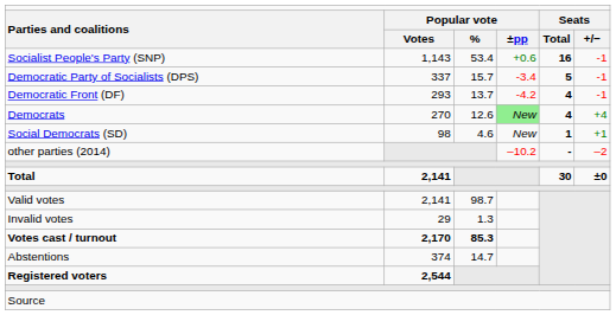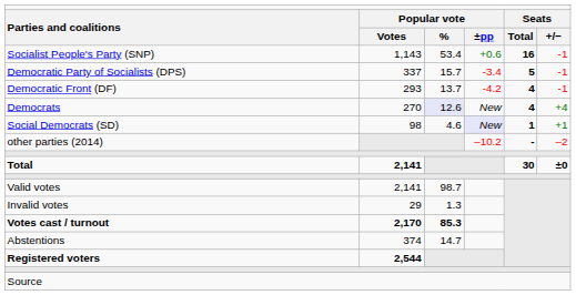Democrats | column 3: no background -> lavender background
Democrats | column 4: lightgreen background -> no background
Social Democrats (SD) | column 4: no background -> lavender background
